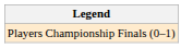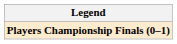row 2 | column 1: normal -> bold
